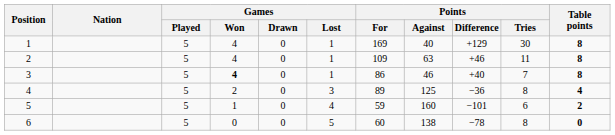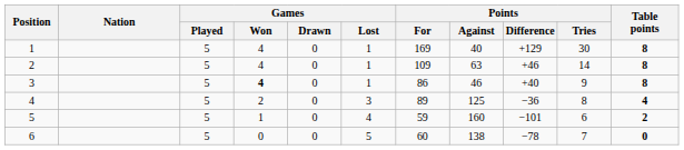row 4 | Points / Tries: 11 -> 14
row 5 | Points / Tries: 7 -> 9
row 8 | Points / Tries: 8 -> 7
